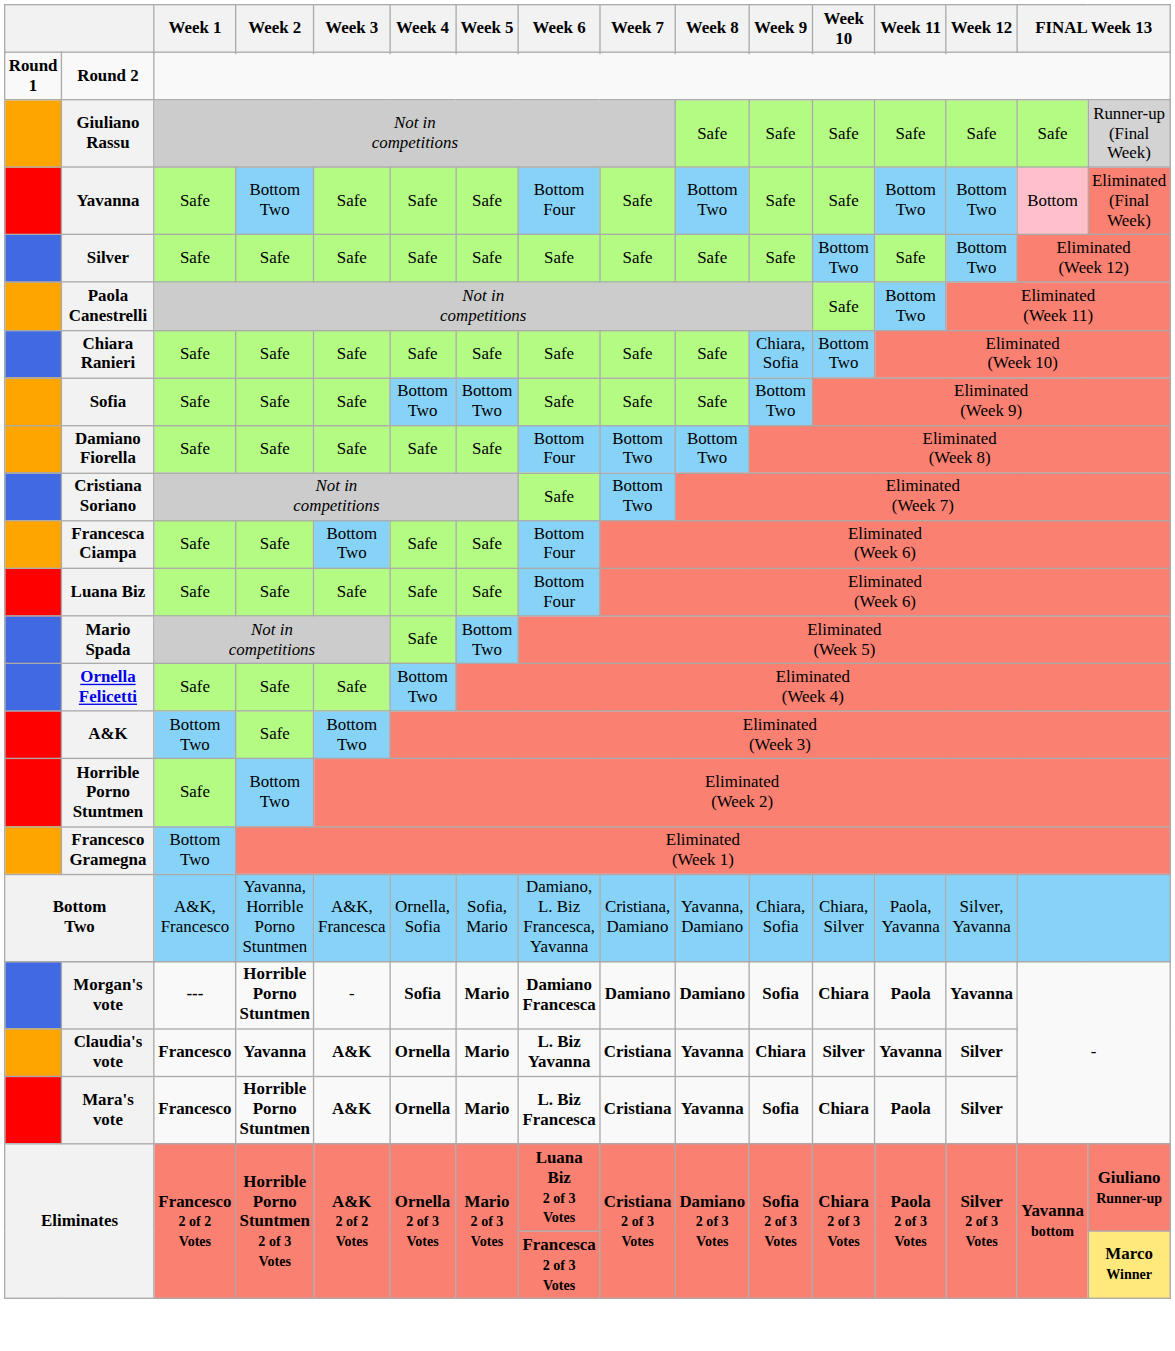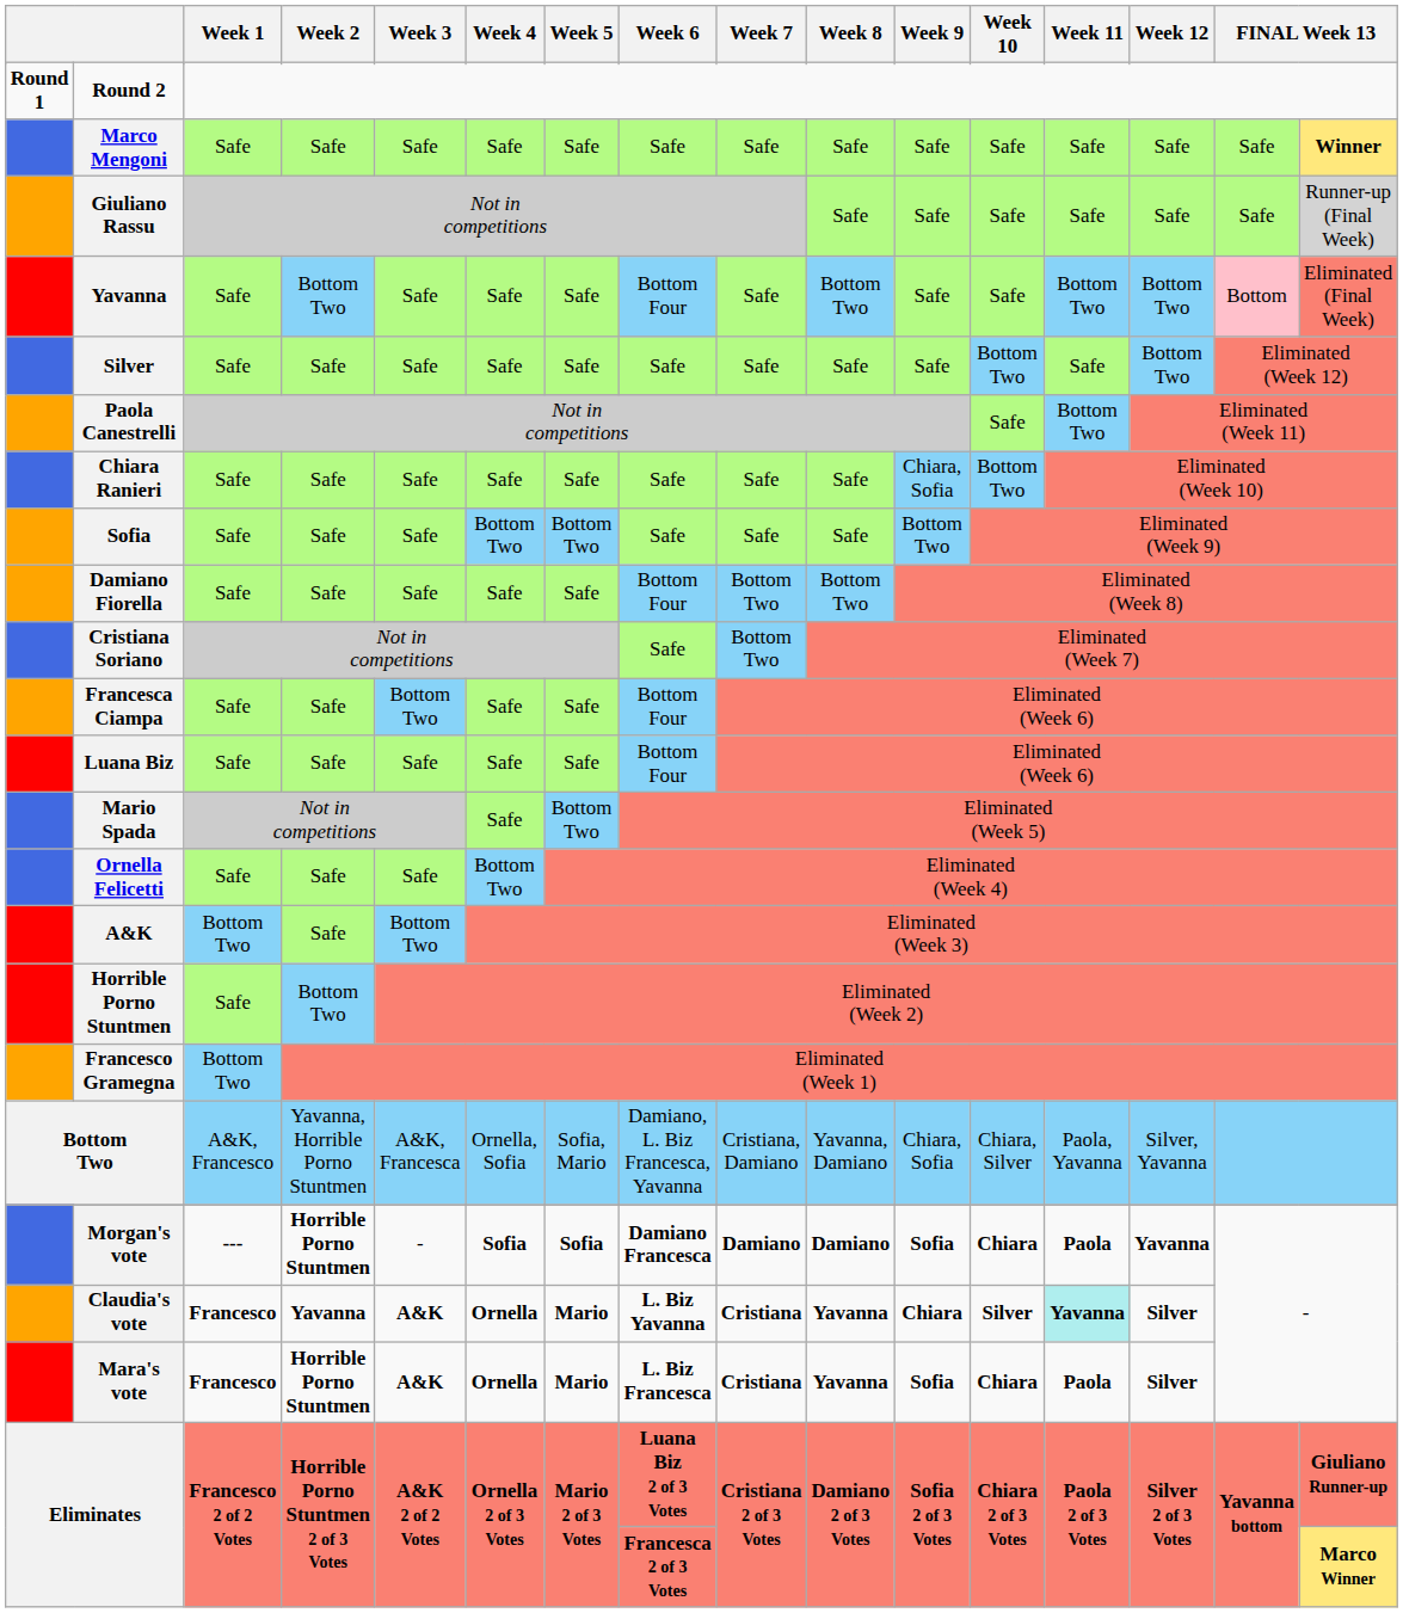+ row: Marco Mengoni | Safe | Safe | Safe | Safe | Safe | Safe | Safe | Safe | Safe | Safe | Safe | Safe | Safe | Winner
Morgan's vote | Week 5: Mario -> Sofia
Claudia's vote | Week 11: no background -> paleturquoise background
